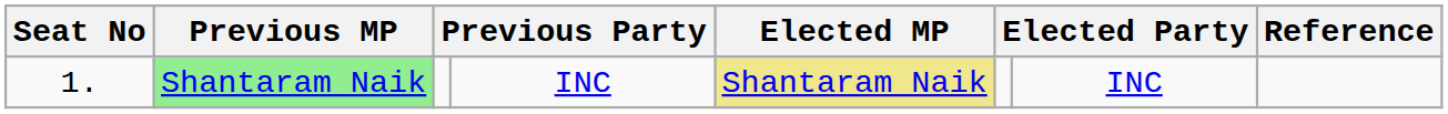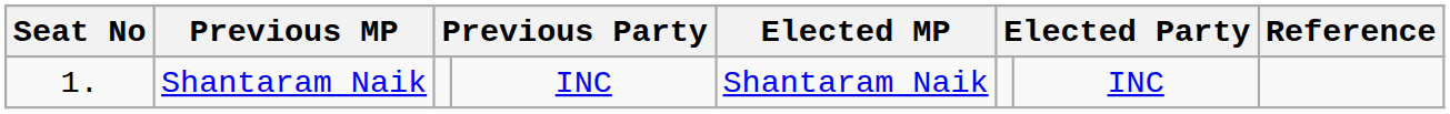row 2 | Previous MP: lightgreen background -> no background
row 2 | Elected MP: khaki background -> no background
